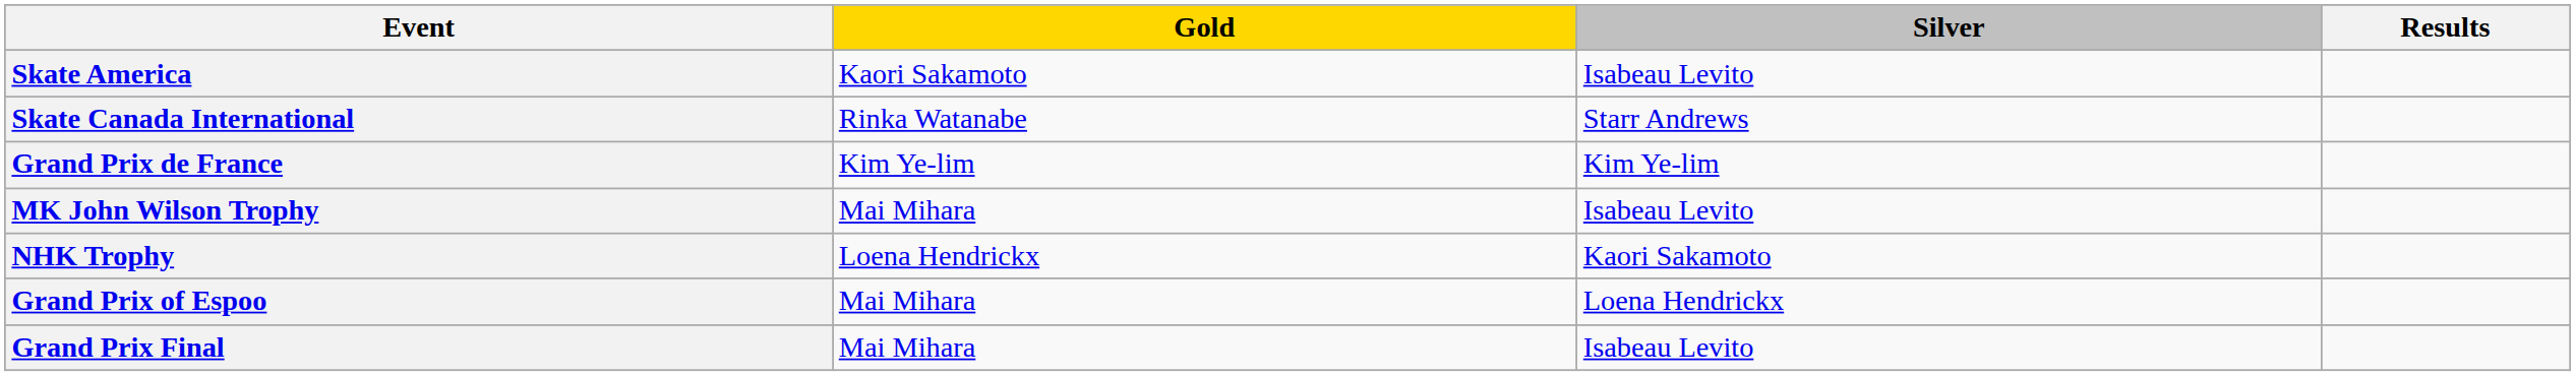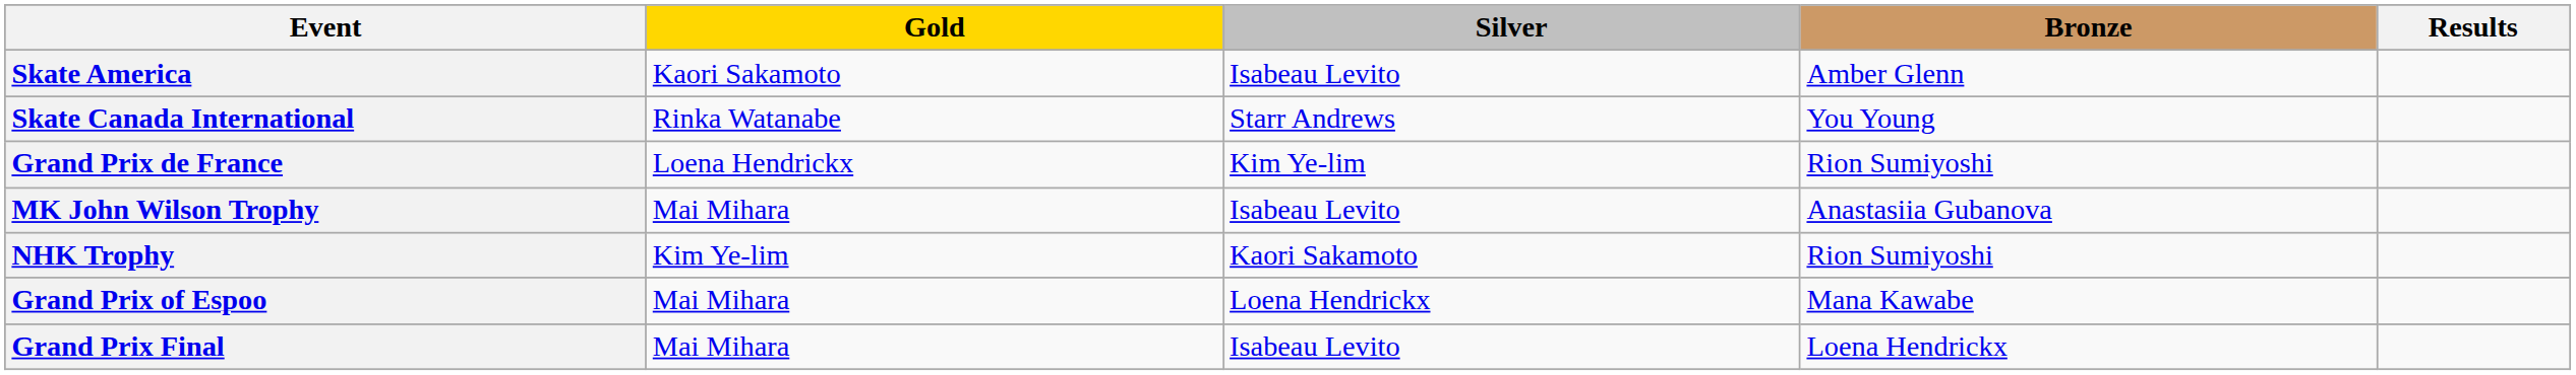+ column: Bronze | Amber Glenn | You Young | Rion Sumiyoshi | Anastasiia Gubanova | Rion Sumiyoshi | Mana Kawabe | Loena Hendrickx
Grand Prix de France | Gold: Kim Ye-lim -> Loena Hendrickx
NHK Trophy | Gold: Loena Hendrickx -> Kim Ye-lim
